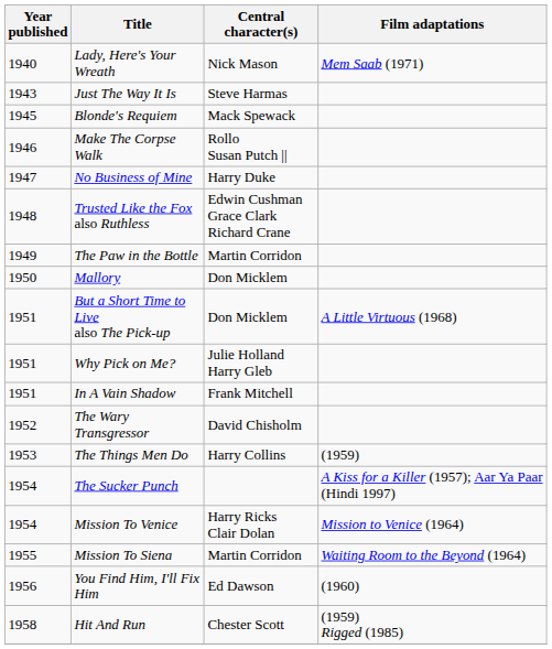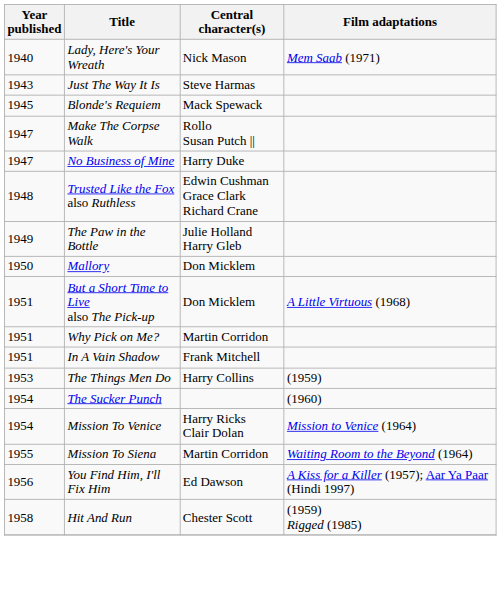Make The Corpse Walk | Year published: 1946 -> 1947
The Paw in the Bottle | Central character(s): Martin Corridon -> Julie Holland Harry Gleb
Why Pick on Me? | Central character(s): Julie Holland Harry Gleb -> Martin Corridon
- row: 1952 | The Wary Transgressor | David Chisholm
The Sucker Punch | Film adaptations: A Kiss for a Killer (1957); Aar Ya Paar (Hindi 1997) -> (1960)
You Find Him, I'll Fix Him | Film adaptations: (1960) -> A Kiss for a Killer (1957); Aar Ya Paar (Hindi 1997)
